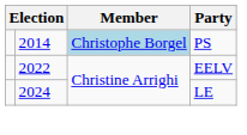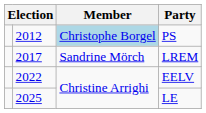PS | column 2: 2014 -> 2012
+ row: 2017 | Sandrine Mörch | LREM
LE | column 2: 2024 -> 2025
